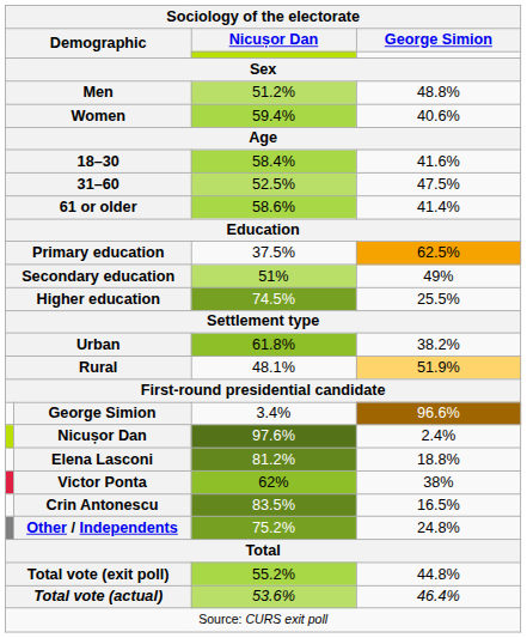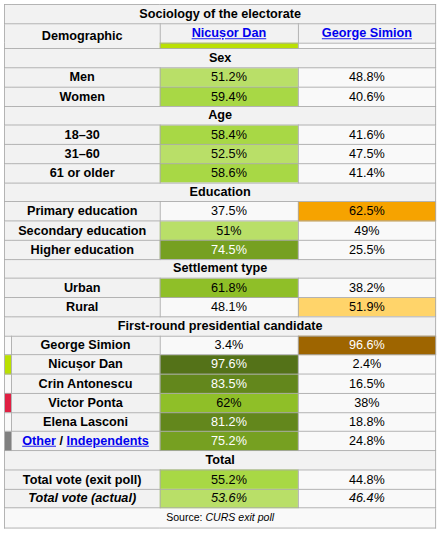rows swapped: Crin Antonescu <-> Elena Lasconi
